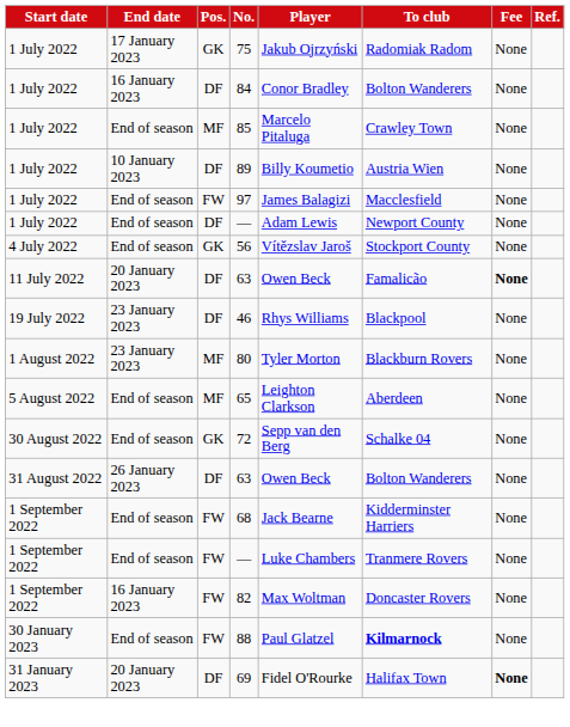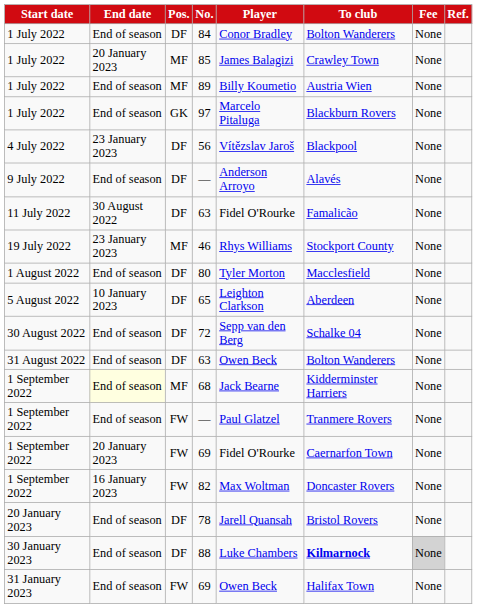- row: 1 July 2022 | 17 January 2023 | GK | 75 | Jakub Ojrzyński | Radomiak Radom | None
84 | End date: 16 January 2023 -> End of season
85 | End date: End of season -> 20 January 2023
85 | Player: Marcelo Pitaluga -> James Balagizi
89 | End date: 10 January 2023 -> End of season
89 | Pos.: DF -> MF
97 | Pos.: FW -> GK
97 | Player: James Balagizi -> Marcelo Pitaluga
97 | To club: Macclesfield -> Blackburn Rovers
- row: 1 July 2022 | End of season | DF | — | Adam Lewis | Newport County | None
56 | End date: End of season -> 23 January 2023
56 | Pos.: GK -> DF
56 | To club: Stockport County -> Blackpool
+ row: 9 July 2022 | End of season | DF | — | Anderson Arroyo | Alavés | None
11 July 2022 / 63 | End date: 20 January 2023 -> 30 August 2022
11 July 2022 / 63 | Player: Owen Beck -> Fidel O'Rourke
11 July 2022 / 63 | Fee: bold -> normal
46 | Pos.: DF -> MF
46 | To club: Blackpool -> Stockport County
80 | End date: 23 January 2023 -> End of season
80 | Pos.: MF -> DF
80 | To club: Blackburn Rovers -> Macclesfield
65 | End date: End of season -> 10 January 2023
65 | Pos.: MF -> DF
72 | Pos.: GK -> DF
31 August 2022 / 63 | End date: 26 January 2023 -> End of season
68 | End date: no background -> lightyellow background
68 | Pos.: FW -> MF
1 September 2022 / — | Player: Luke Chambers -> Paul Glatzel
+ row: 1 September 2022 | 20 January 2023 | FW | 69 | Fidel O'Rourke | Caernarfon Town | None
+ row: 20 January 2023 | End of season | DF | 78 | Jarell Quansah | Bristol Rovers | None
88 | Pos.: FW -> DF
88 | Player: Paul Glatzel -> Luke Chambers
88 | Fee: no background -> lightgrey background
31 January 2023 / 69 | End date: 20 January 2023 -> End of season
31 January 2023 / 69 | Pos.: DF -> FW
31 January 2023 / 69 | Player: Fidel O'Rourke -> Owen Beck
31 January 2023 / 69 | Fee: bold -> normal
